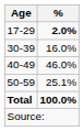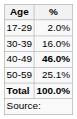17-29 | %: bold -> normal
40-49 | %: normal -> bold
